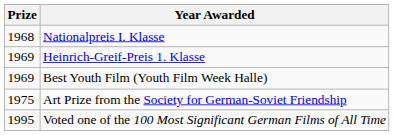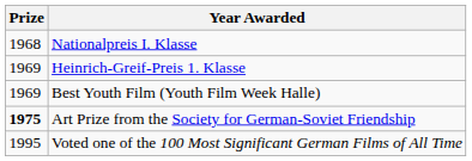Art Prize from the Society for German-Soviet Friendship | Prize: normal -> bold
